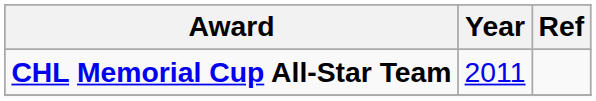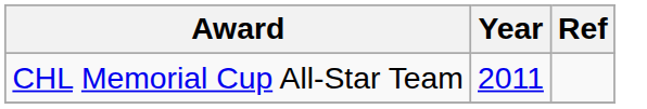row 2 | Award: bold -> normal
